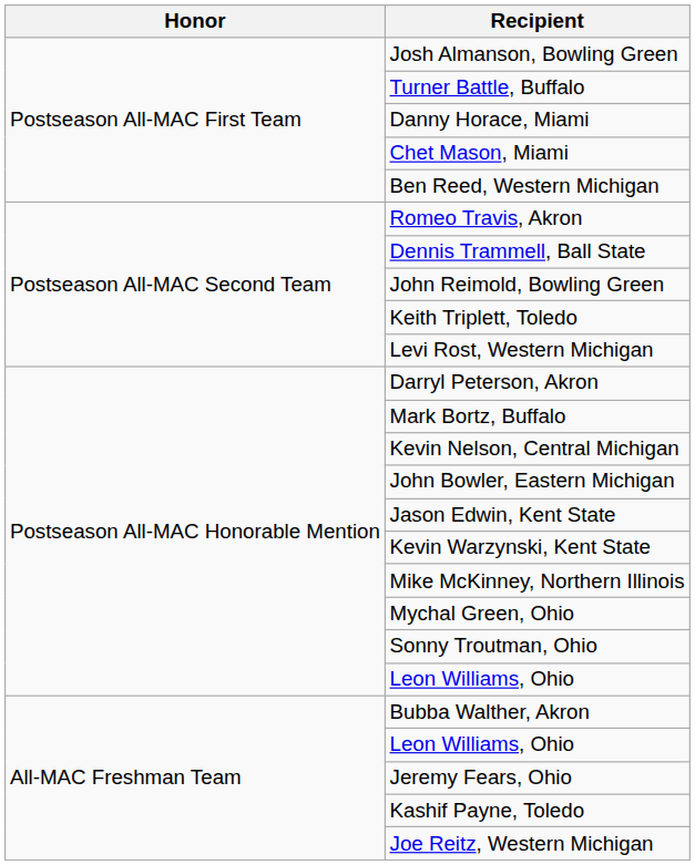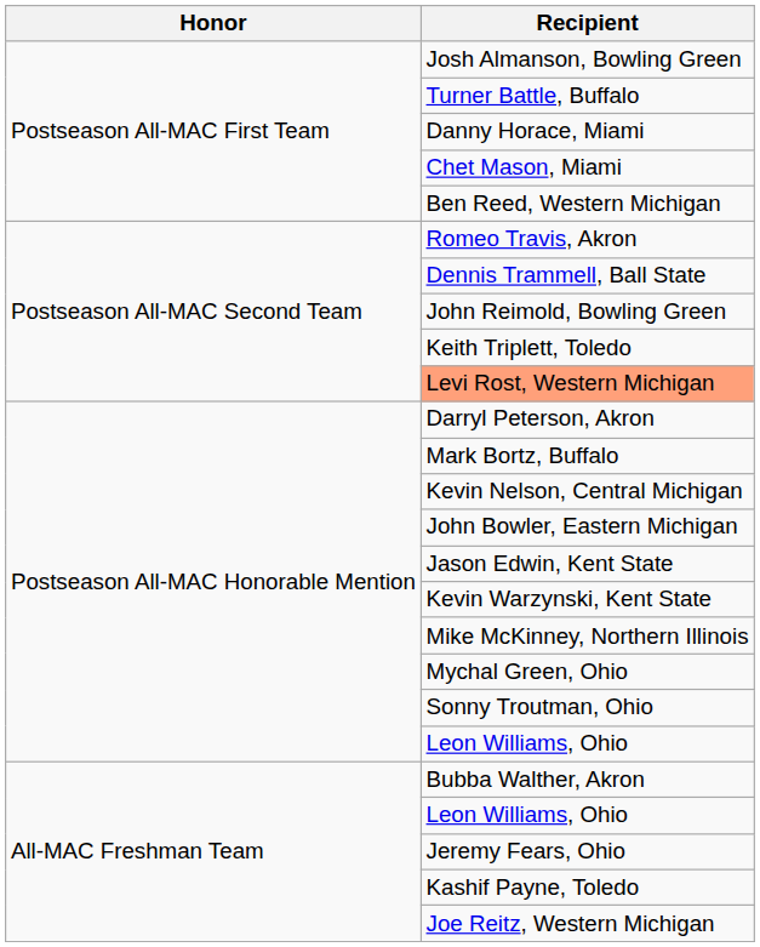row 11 | Recipient: no background -> lightsalmon background
